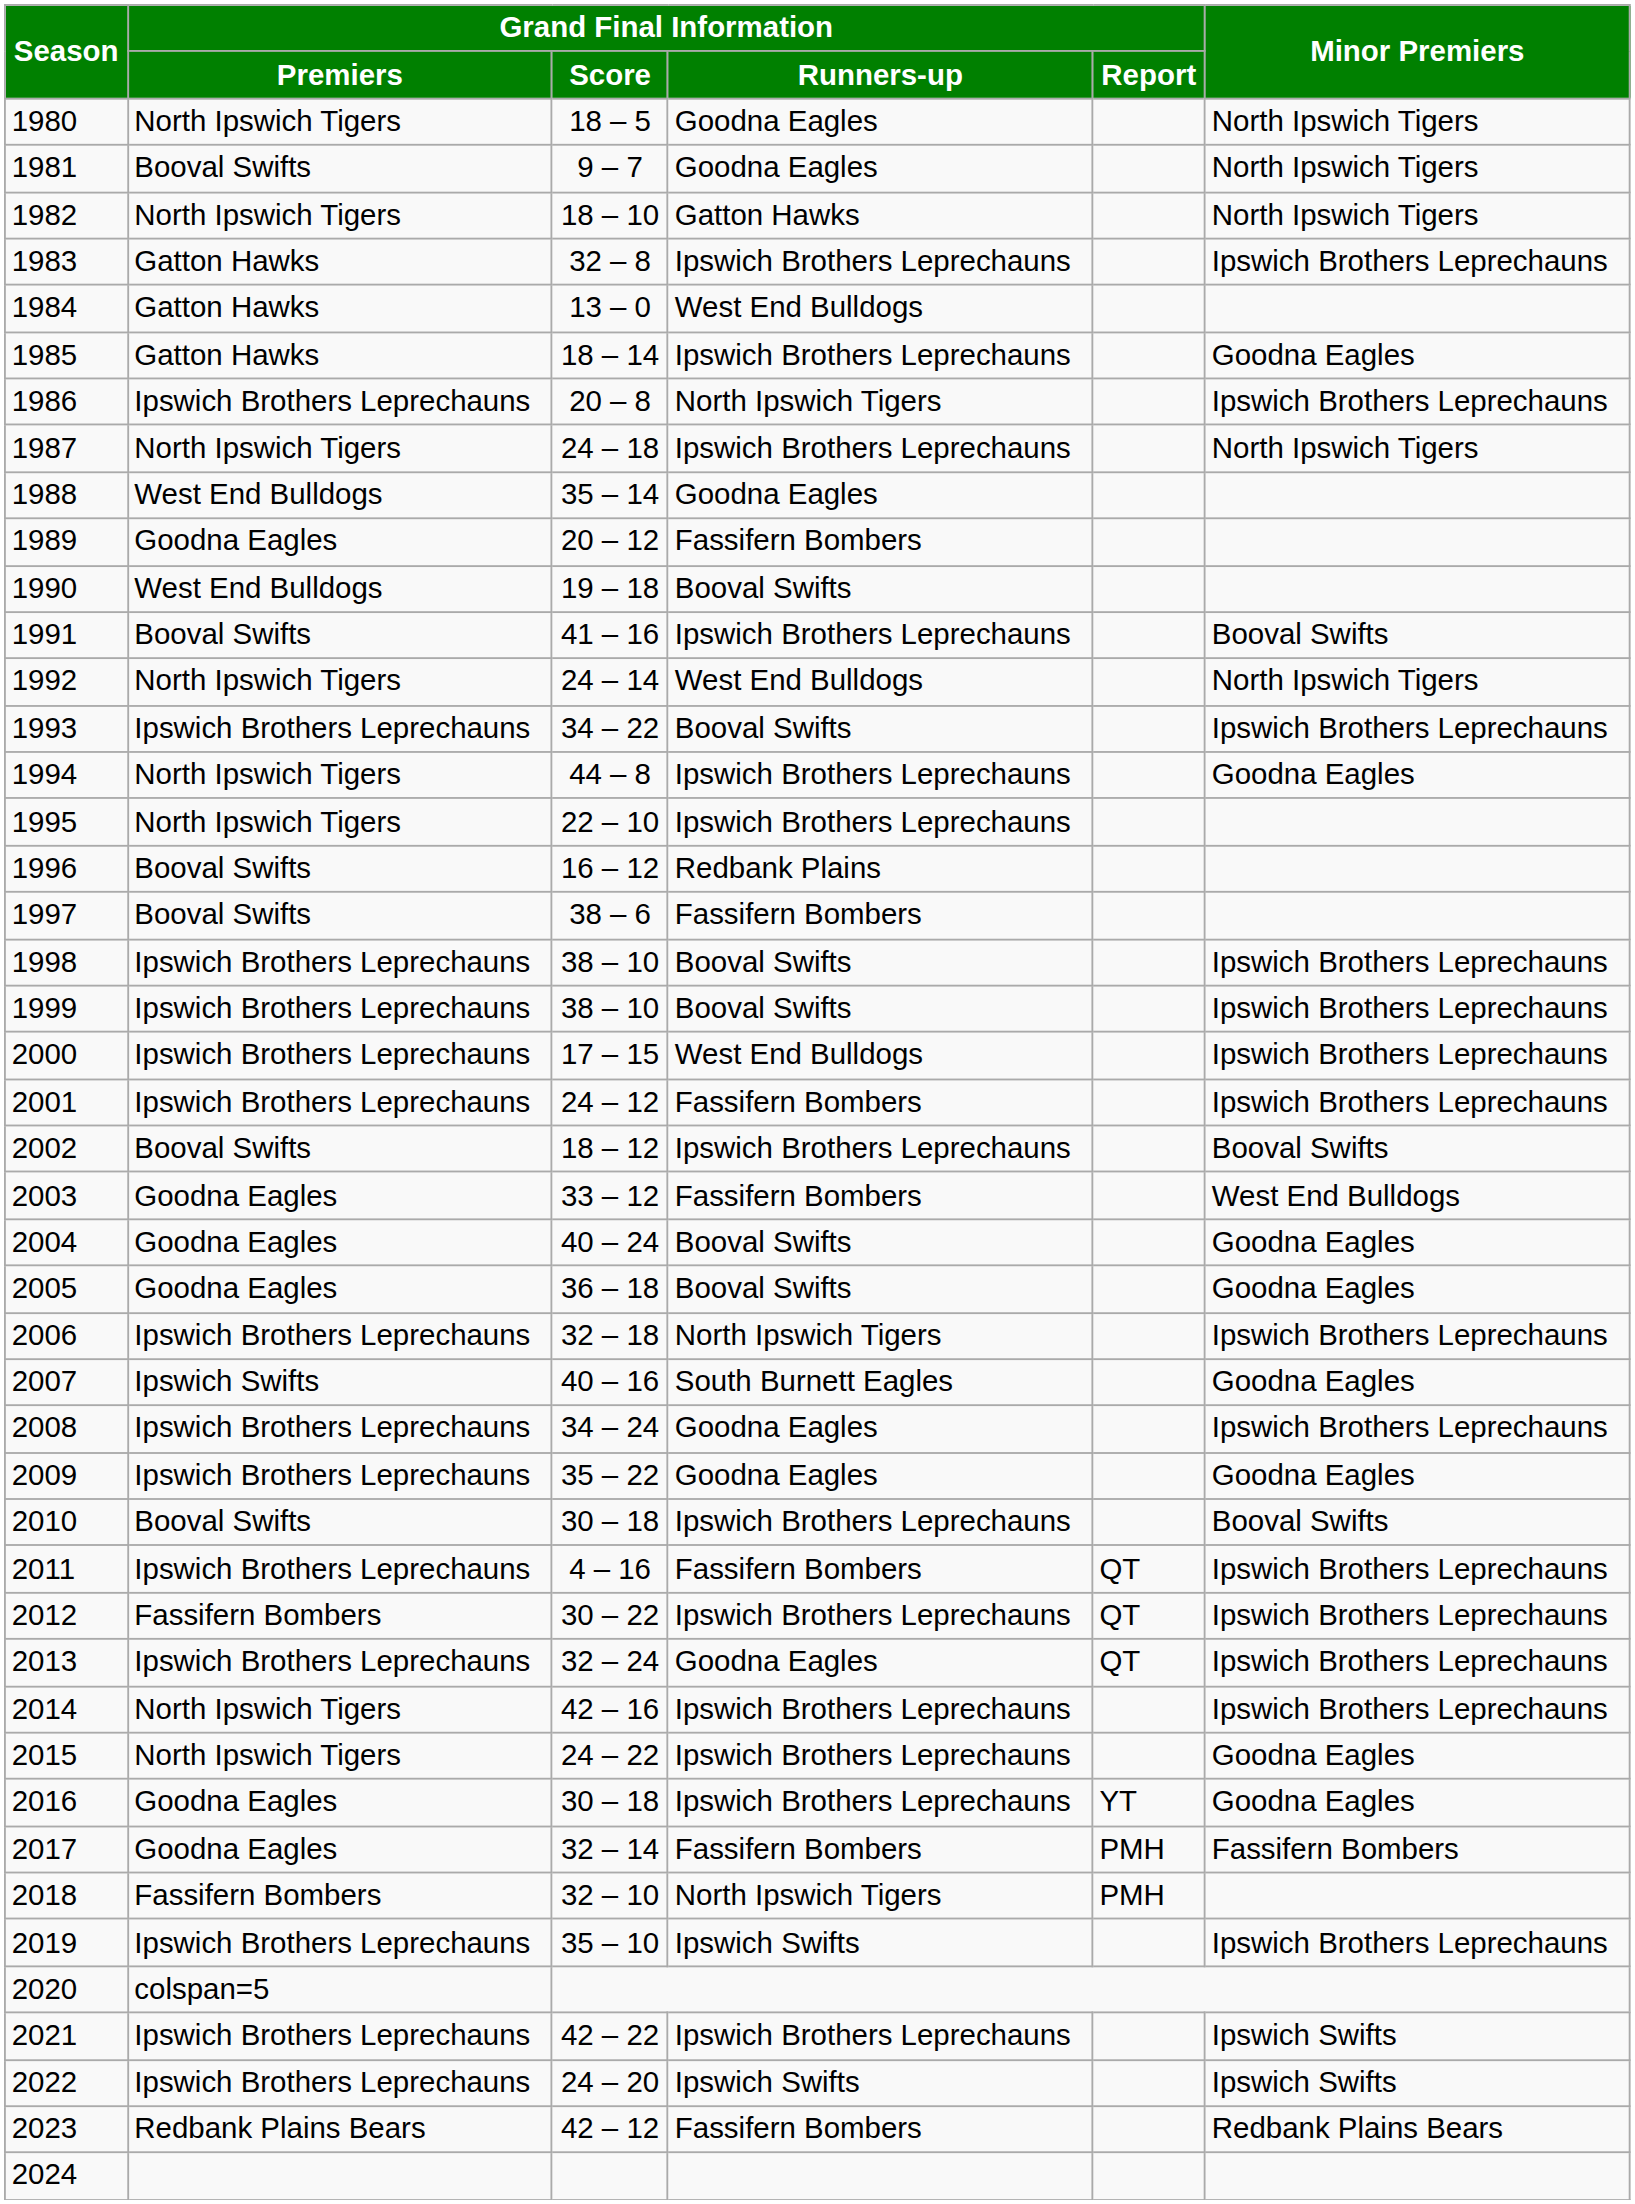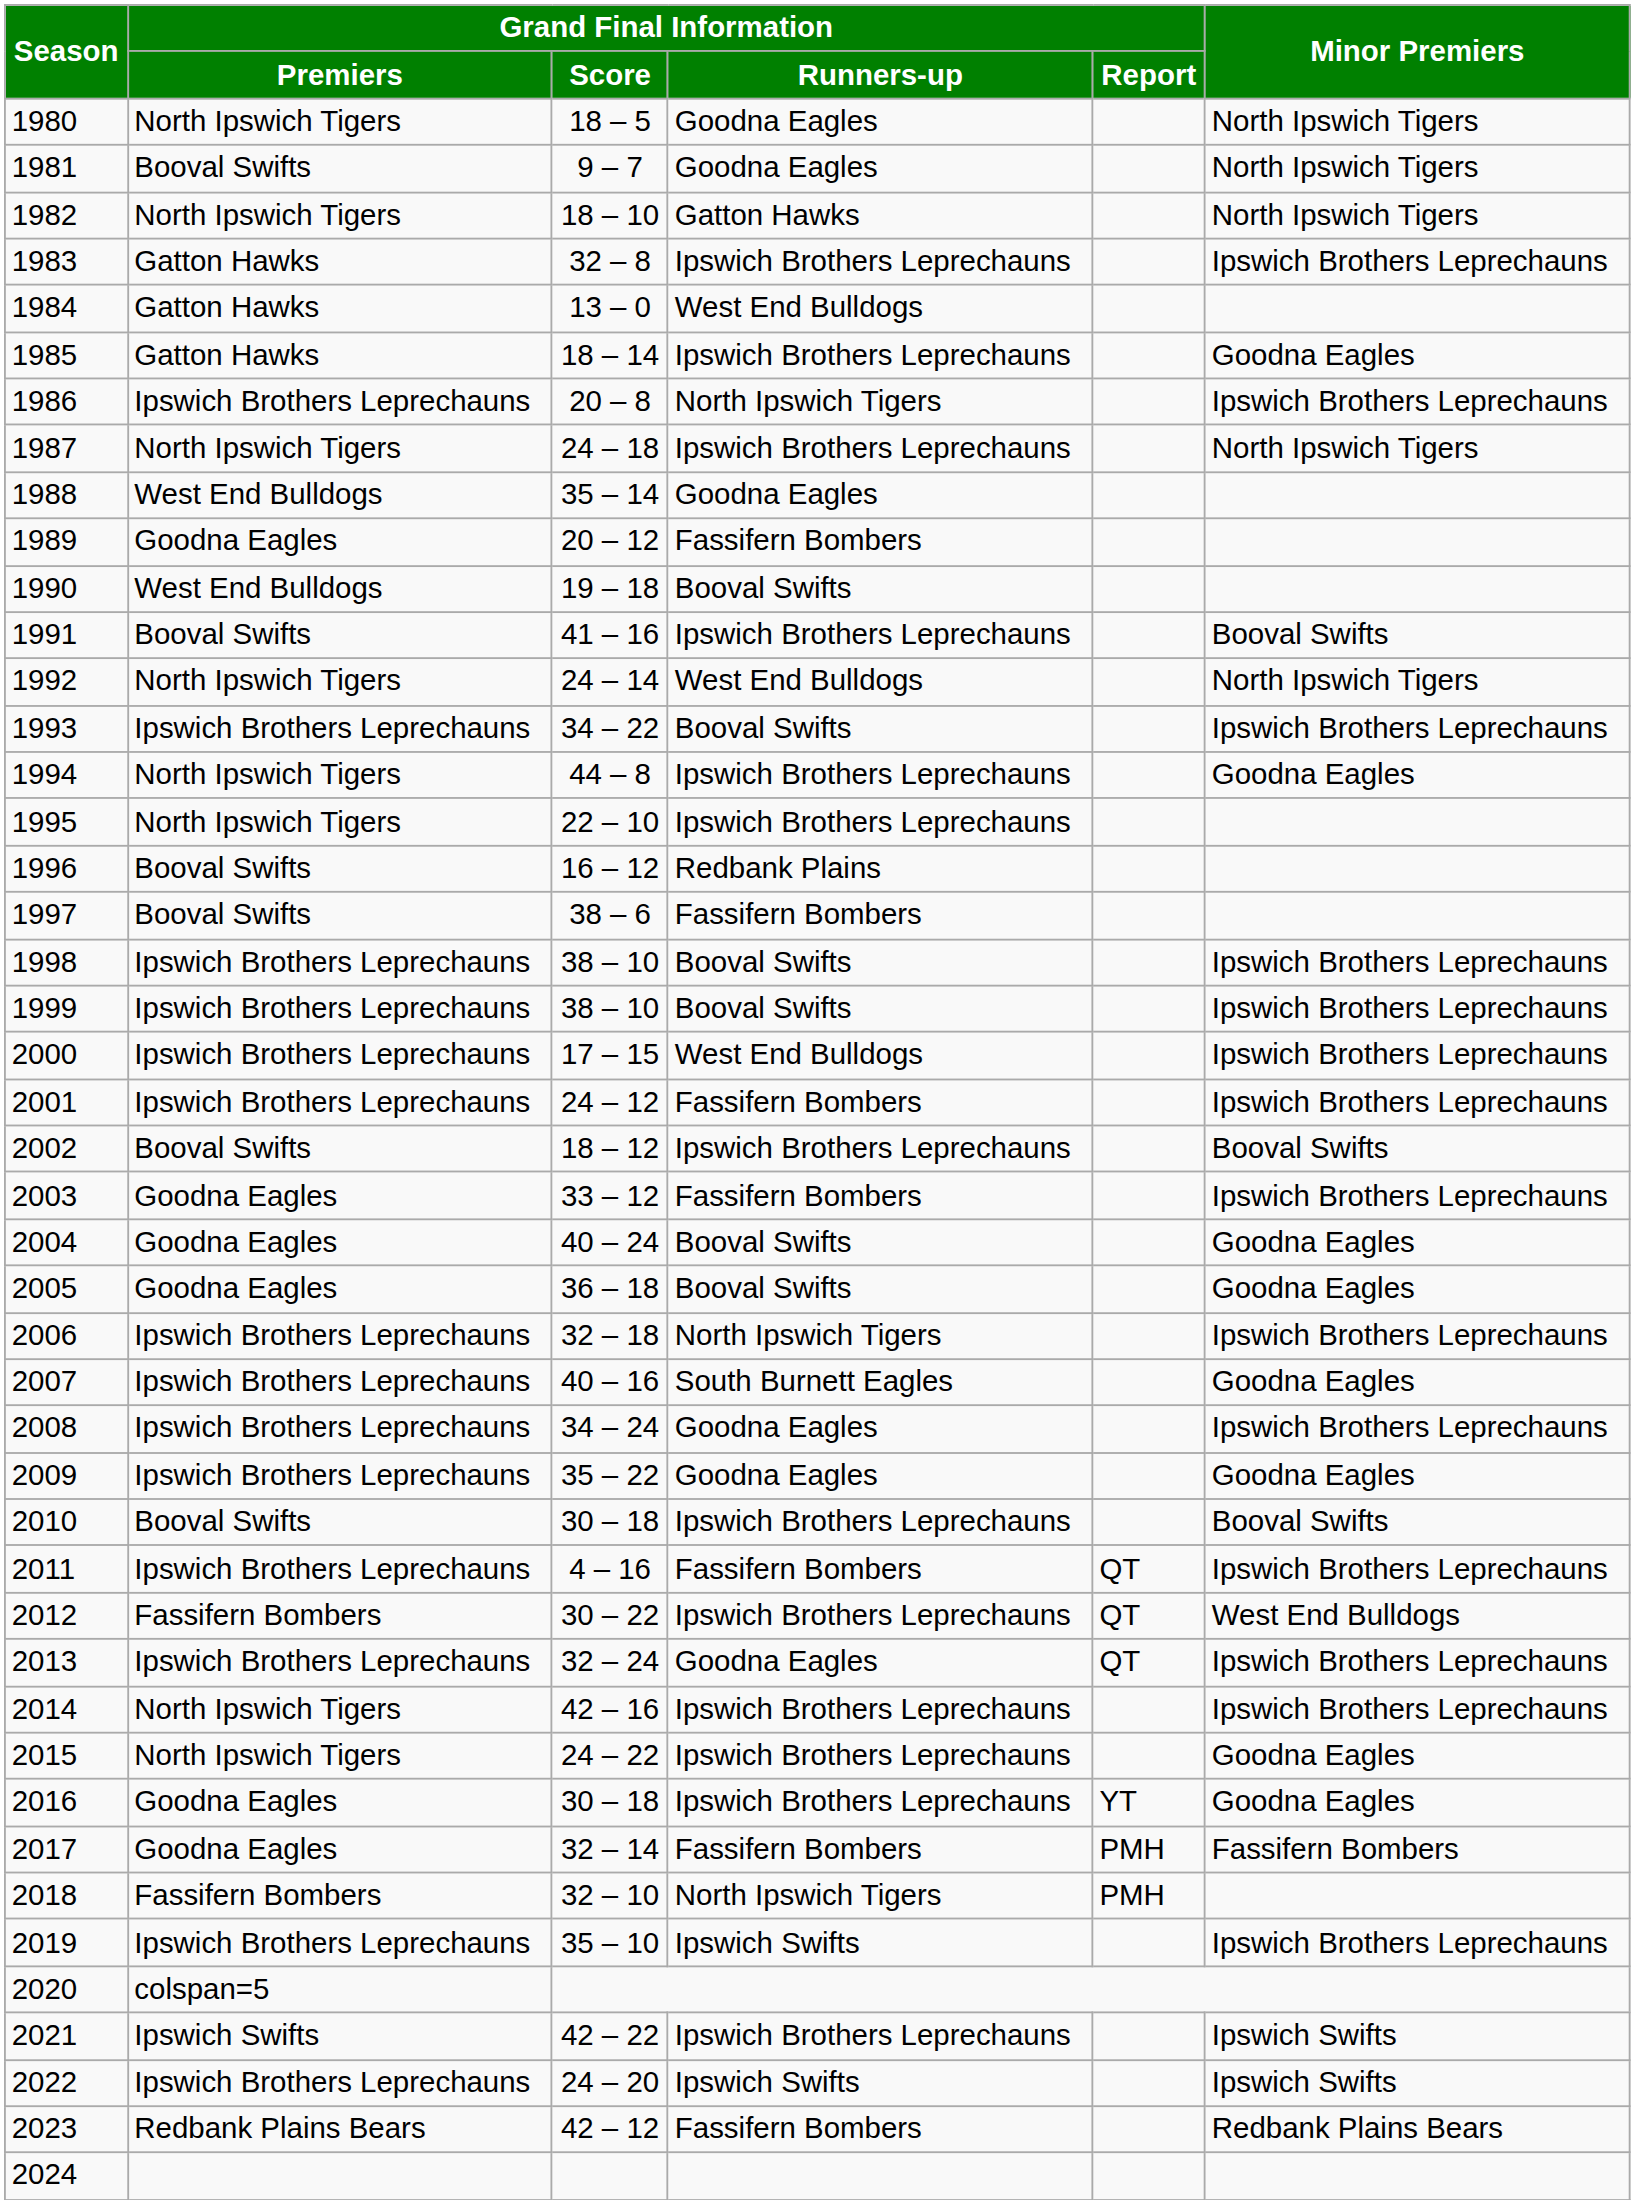2003 | Minor Premiers: West End Bulldogs -> Ipswich Brothers Leprechauns
2007 | Grand Final Information / Premiers: Ipswich Swifts -> Ipswich Brothers Leprechauns
2012 | Minor Premiers: Ipswich Brothers Leprechauns -> West End Bulldogs
2021 | Grand Final Information / Premiers: Ipswich Brothers Leprechauns -> Ipswich Swifts
